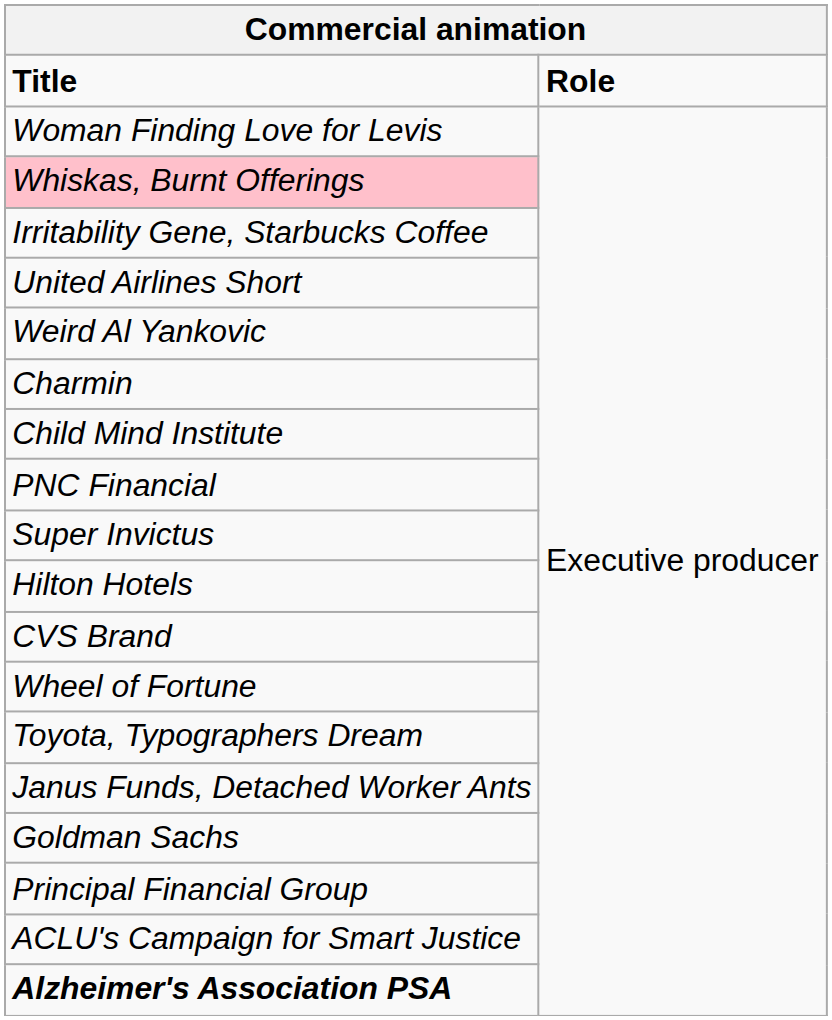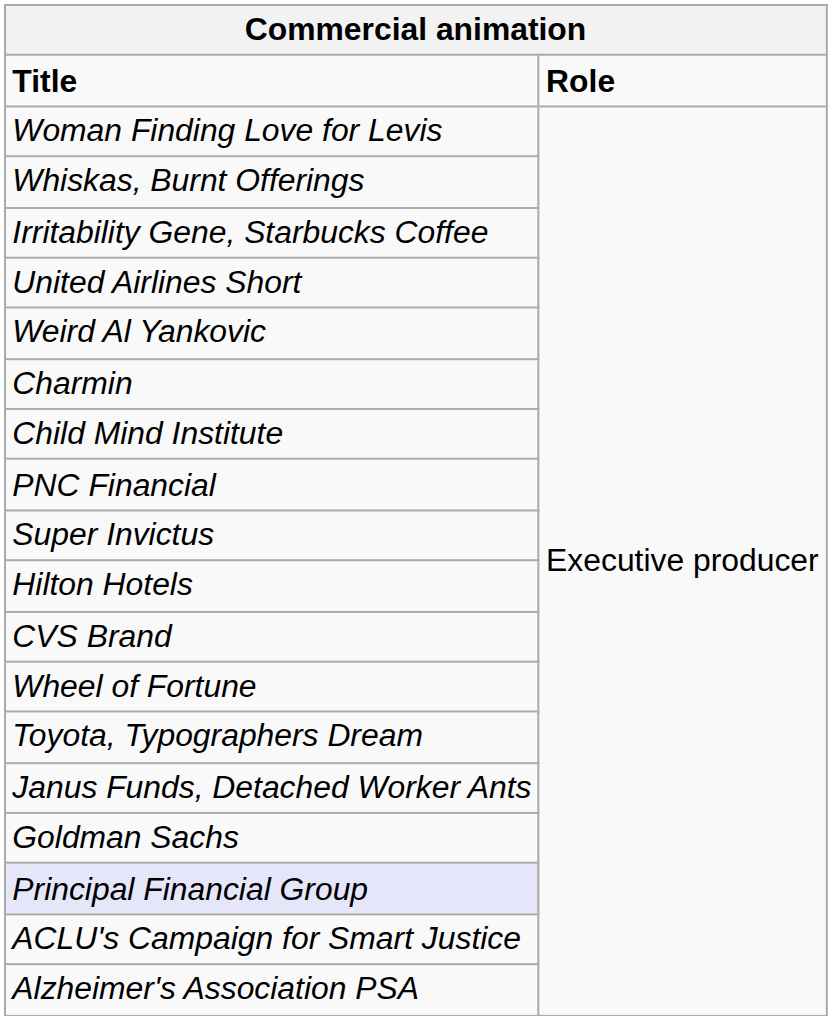Whiskas, Burnt Offerings | Title: pink background -> no background
Principal Financial Group | Title: no background -> lavender background
Alzheimer's Association PSA | Title: bold -> normal
